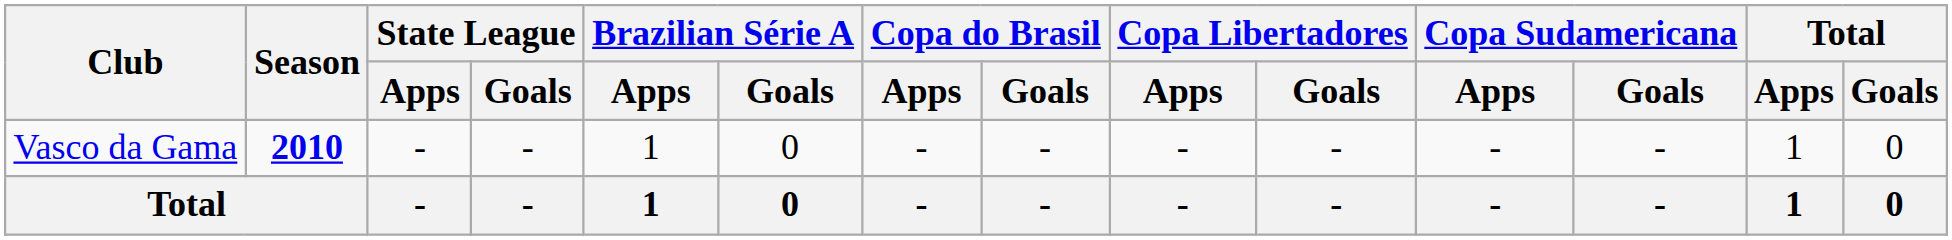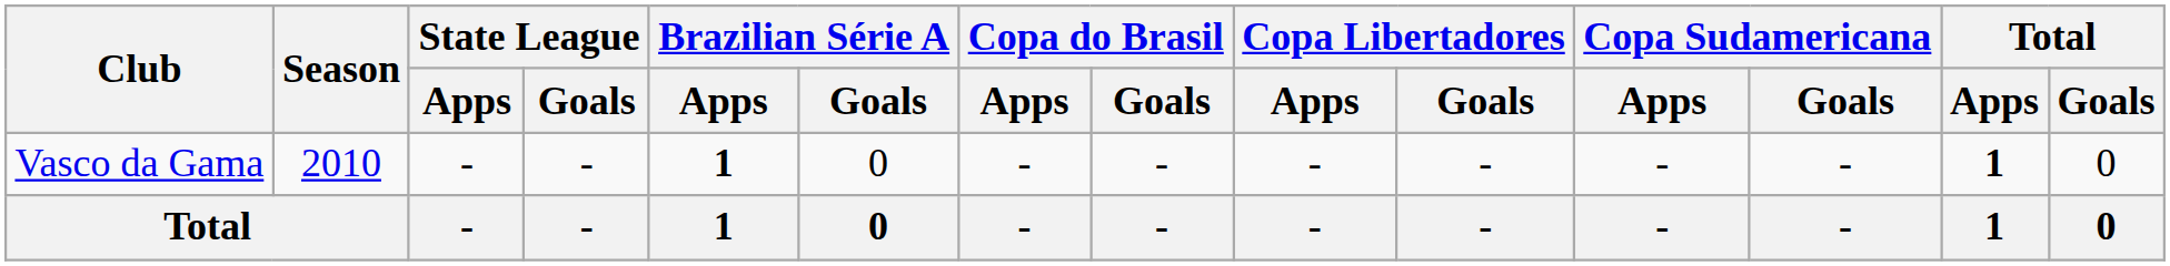Vasco da Gama | Season: bold -> normal
Vasco da Gama | Brazilian Série A / Apps: normal -> bold
Vasco da Gama | Total / Apps: normal -> bold
